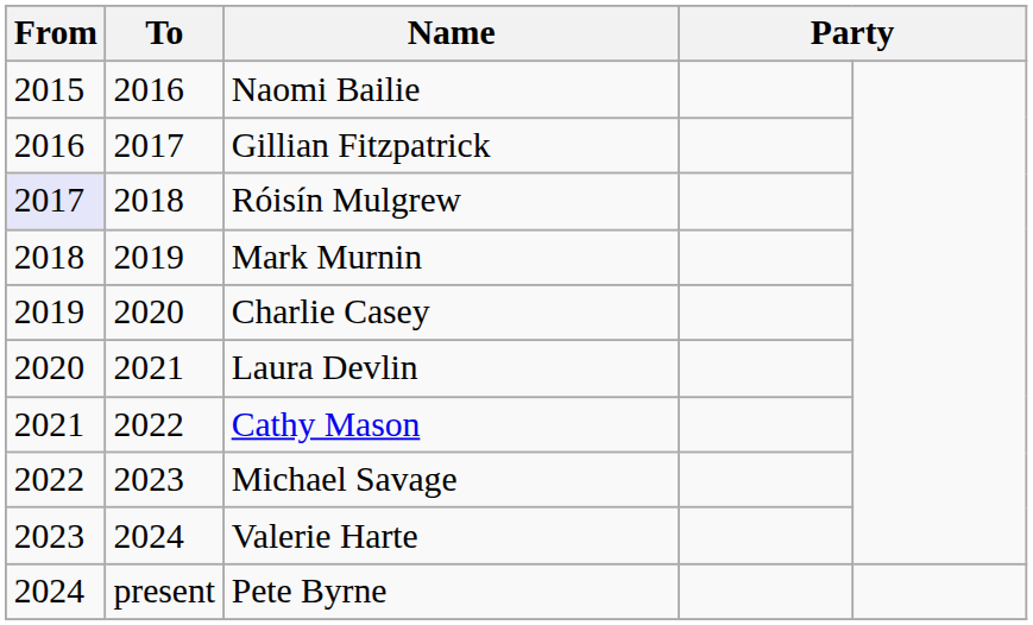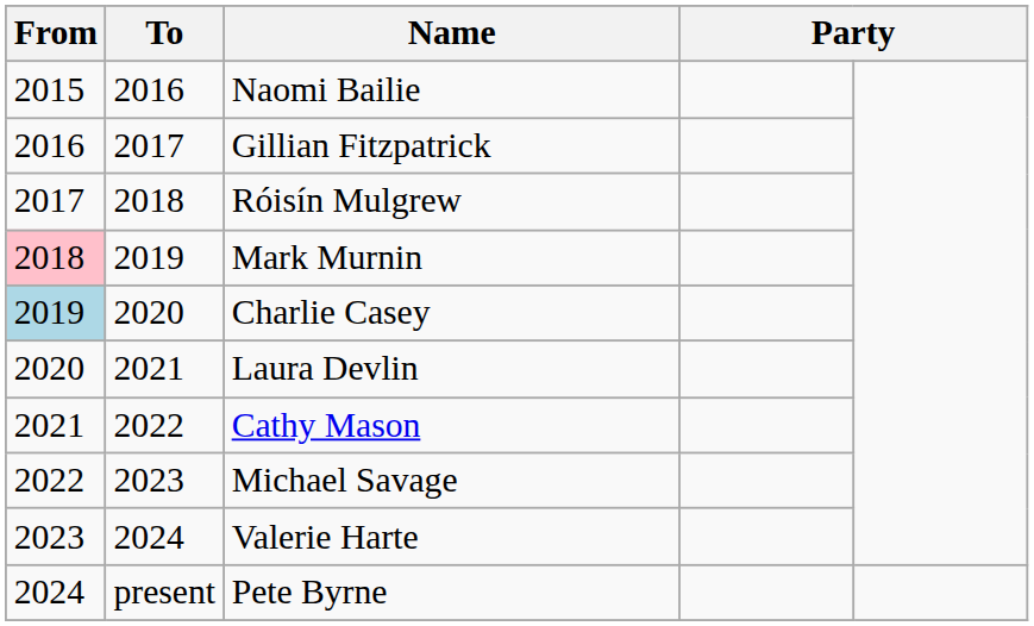Róisín Mulgrew | From: lavender background -> no background
Mark Murnin | From: no background -> pink background
Charlie Casey | From: no background -> lightblue background
